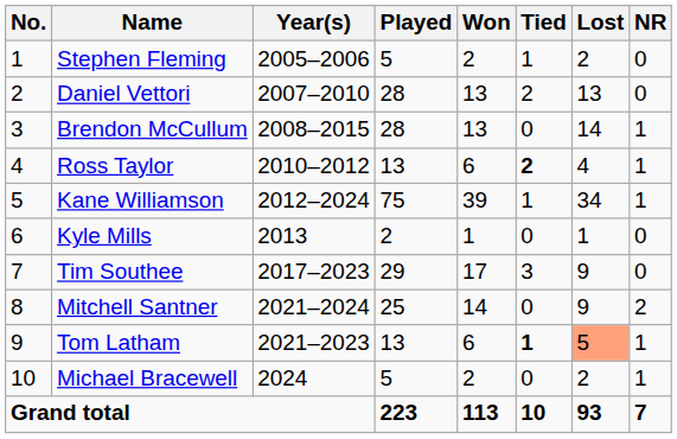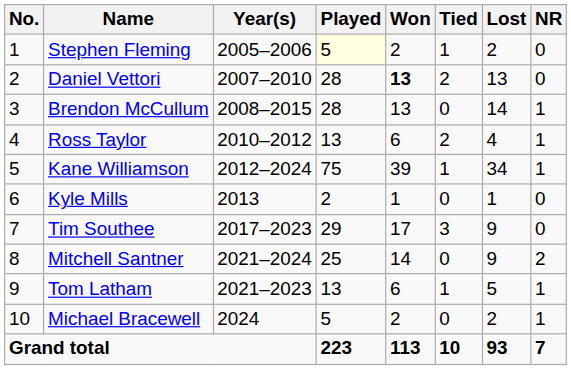Stephen Fleming | Played: no background -> lightyellow background
Daniel Vettori | Won: normal -> bold
Ross Taylor | Tied: bold -> normal
Tom Latham | Tied: bold -> normal
Tom Latham | Lost: lightsalmon background -> no background
